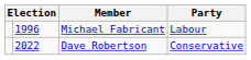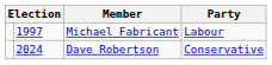Michael Fabricant | column 2: 1996 -> 1997
Dave Robertson | column 2: 2022 -> 2024
